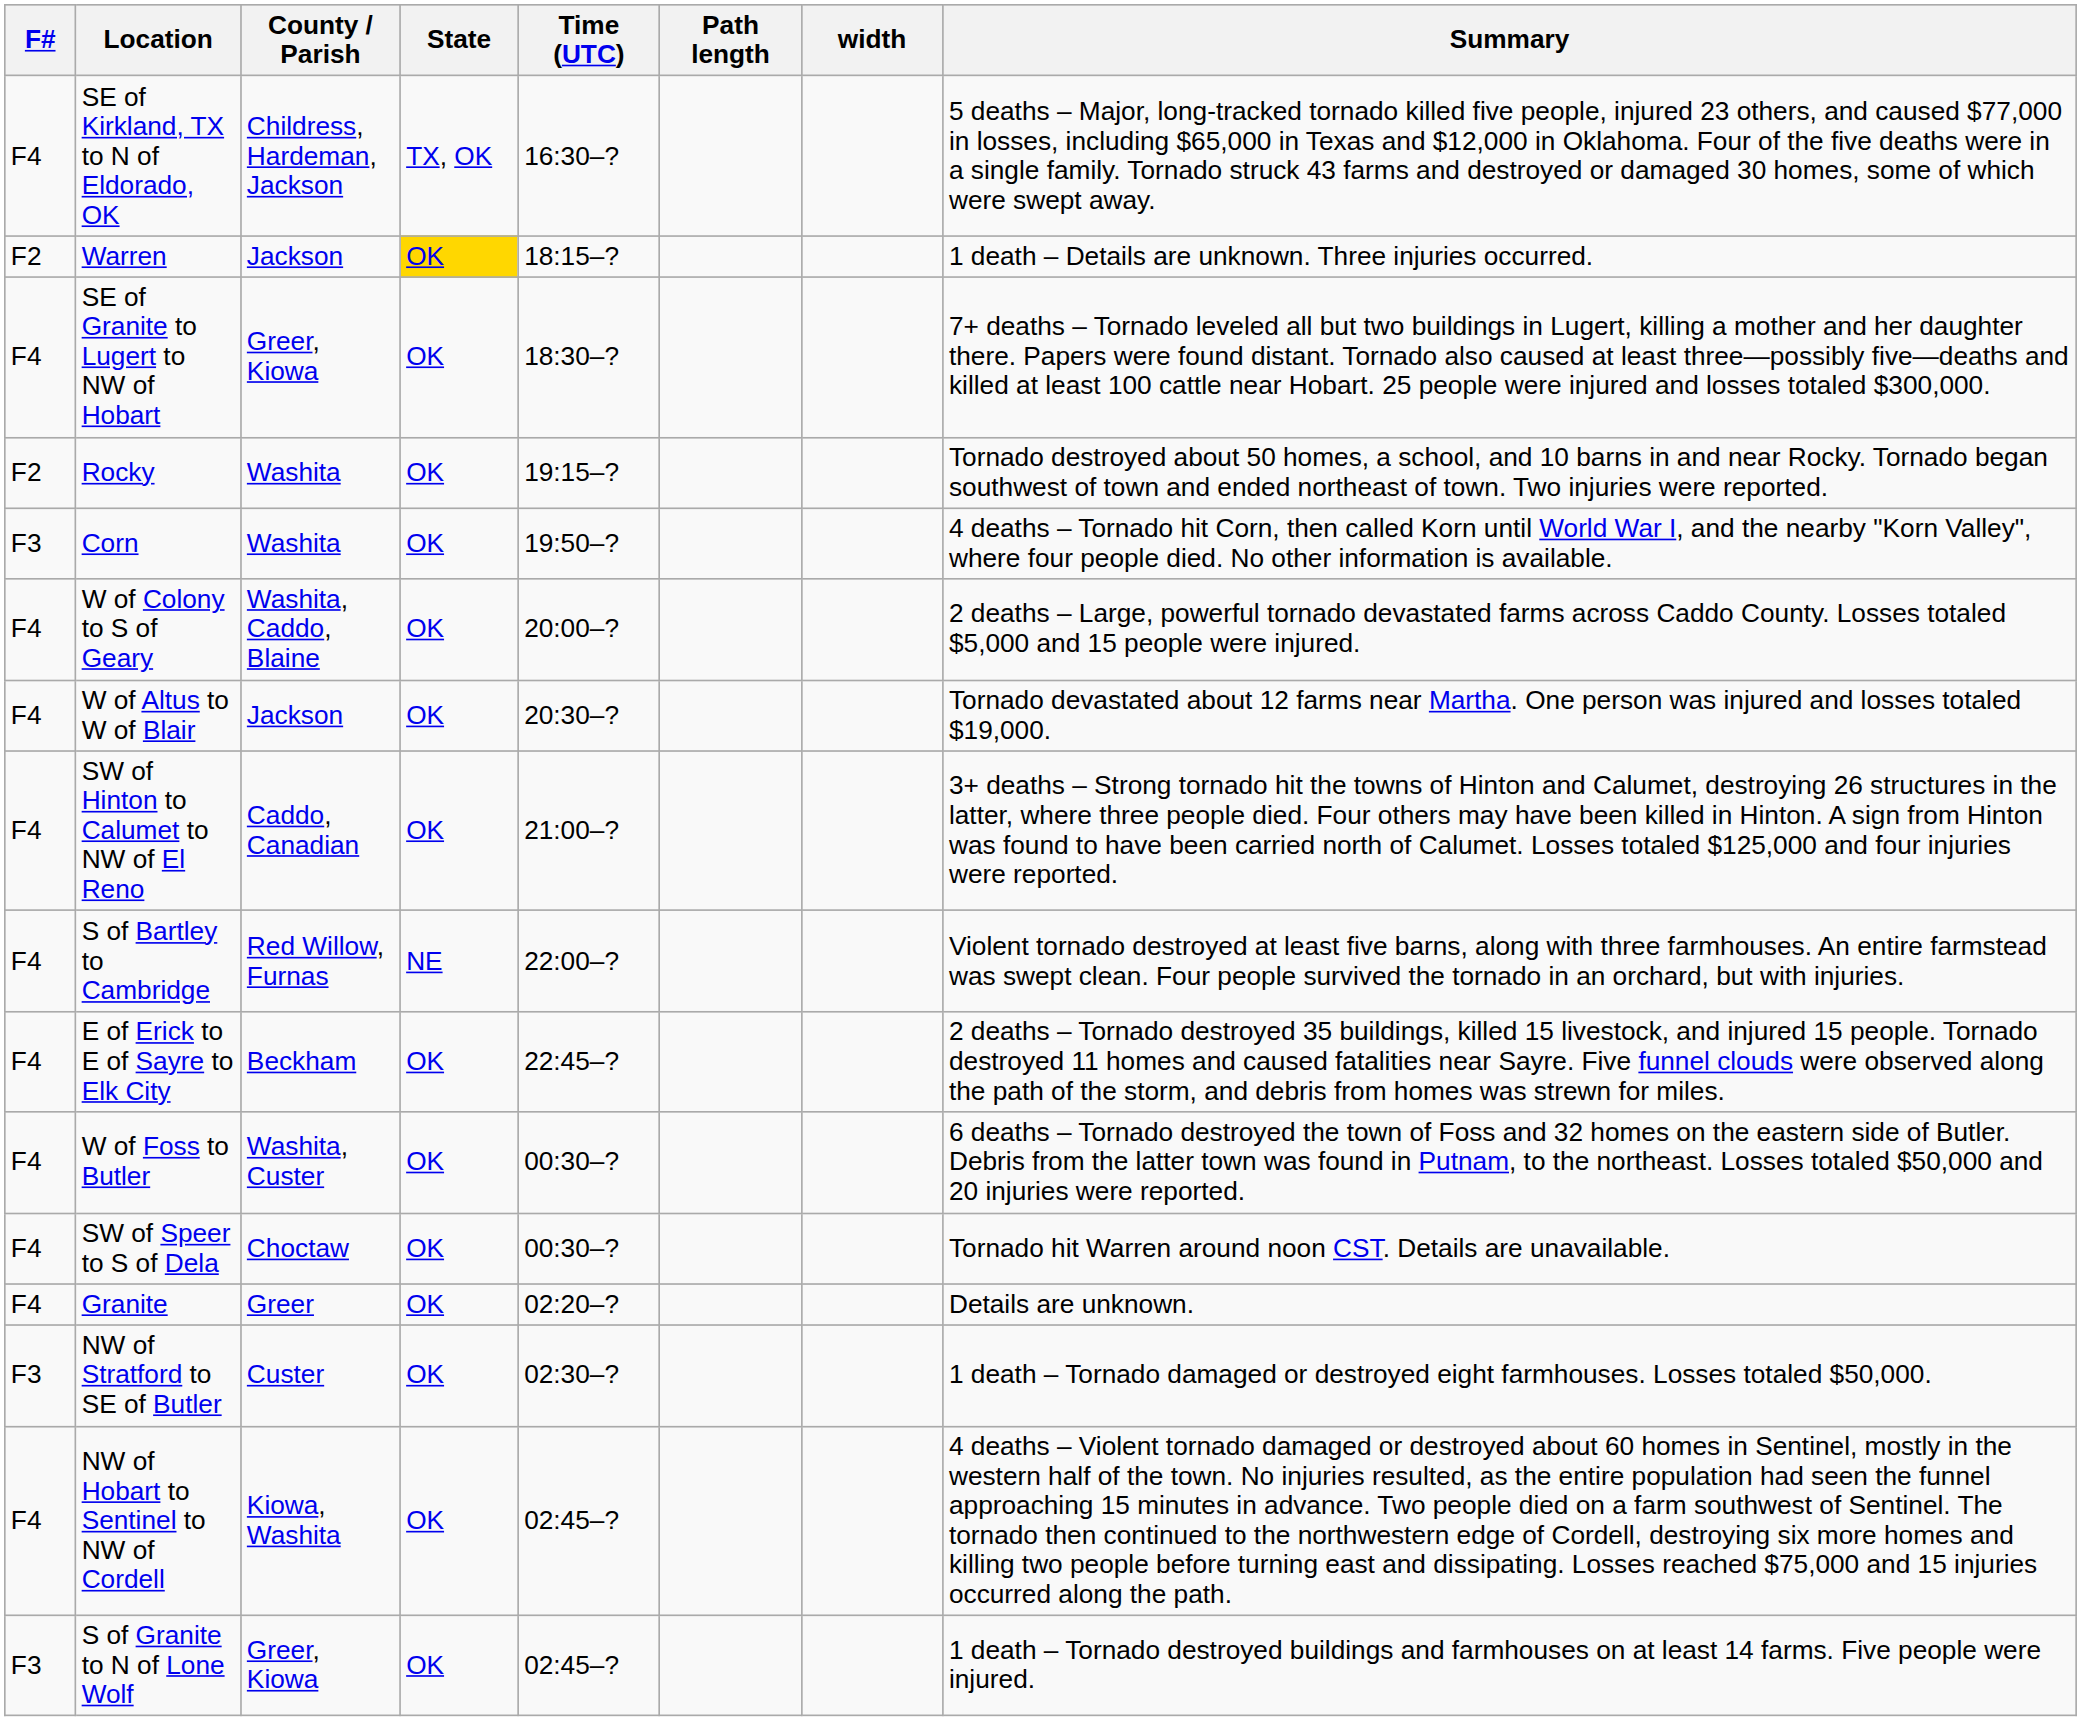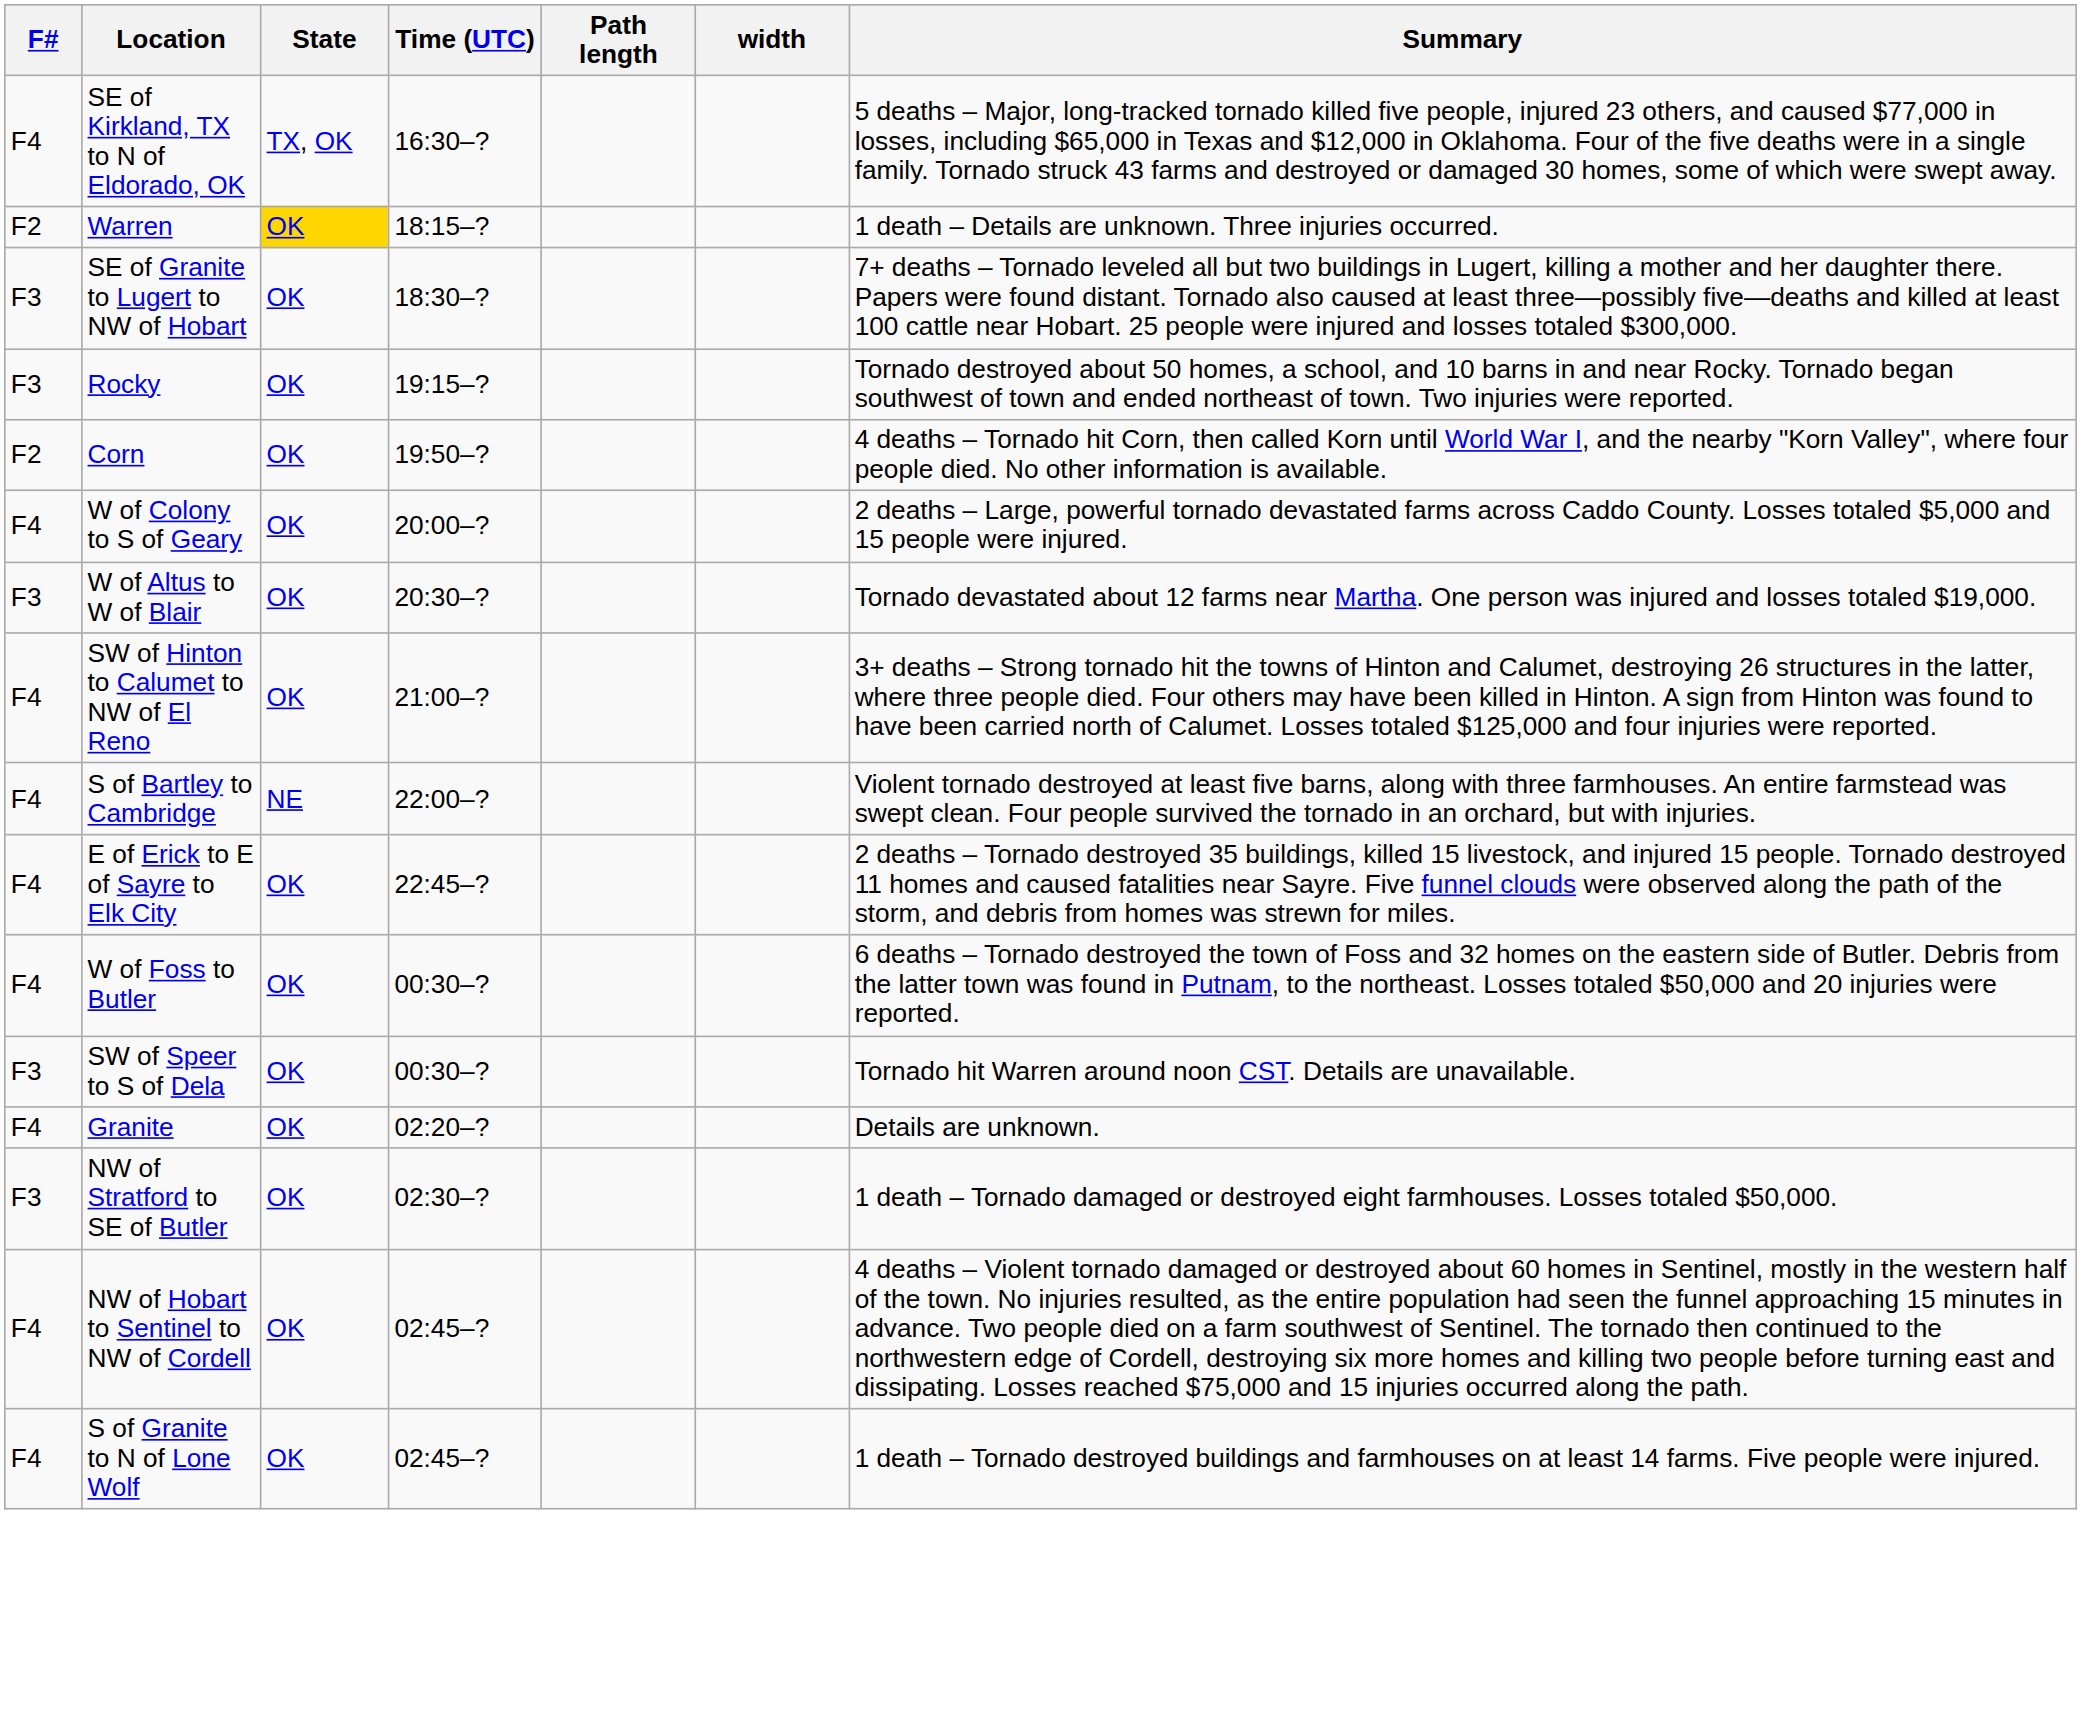- column: County / Parish | Childress, Hardeman, Jackson | Jackson | Greer, Kiowa | Washita | Washita | Washita, Caddo, Blaine | Jackson | Caddo, Canadian | Red Willow, Furnas | Beckham | Washita, Custer | Choctaw | Greer | Custer | Kiowa, Washita | Greer, Kiowa
SE of Granite to Lugert to NW of Hobart | F#: F4 -> F3
Rocky | F#: F2 -> F3
Corn | F#: F3 -> F2
W of Altus to W of Blair | F#: F4 -> F3
SW of Speer to S of Dela | F#: F4 -> F3
S of Granite to N of Lone Wolf | F#: F3 -> F4
